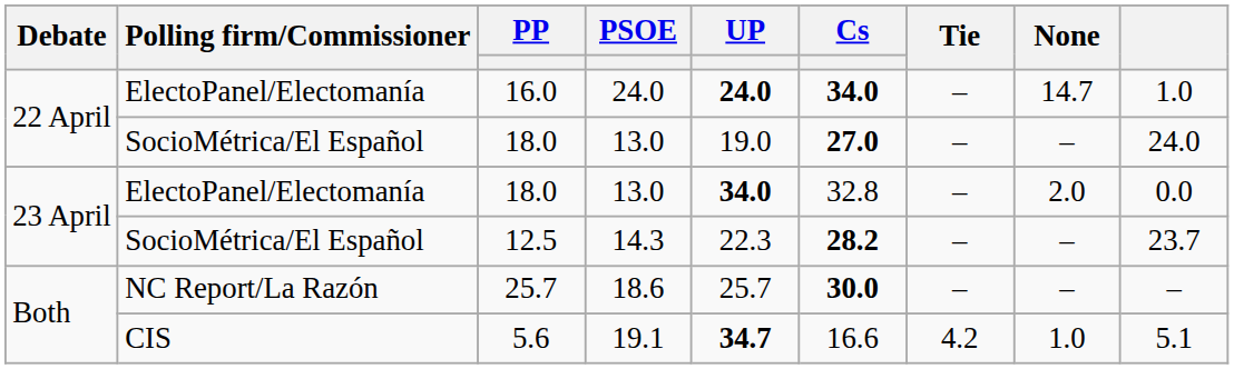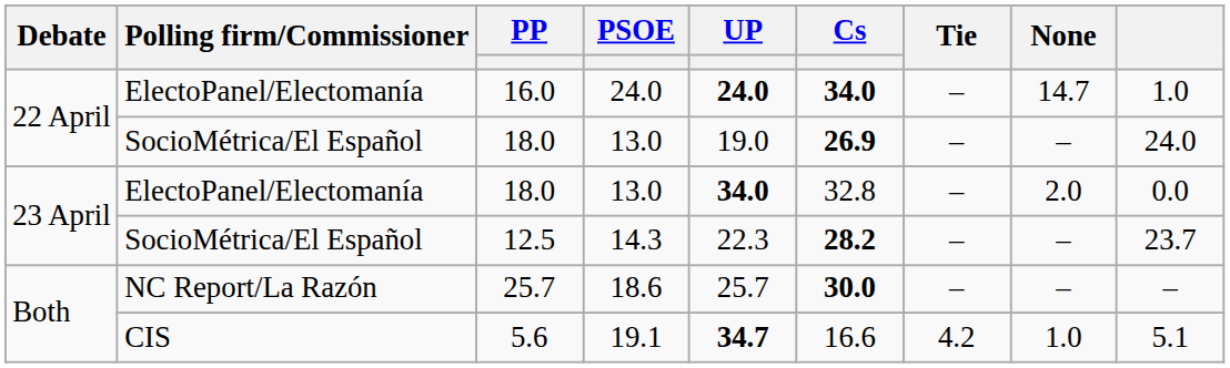SocioMétrica/El Español / 18.0 | Cs: 27.0 -> 26.9
